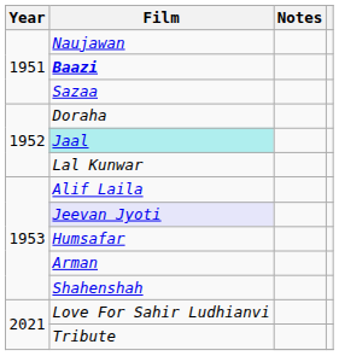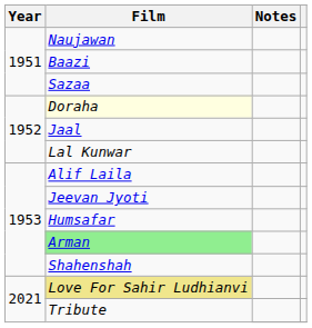Baazi | Film: bold -> normal
Doraha | Film: no background -> lightyellow background
Jaal | Film: paleturquoise background -> no background
Jeevan Jyoti | Film: lavender background -> no background
Arman | Film: no background -> lightgreen background
Love For Sahir Ludhianvi | Film: no background -> khaki background
